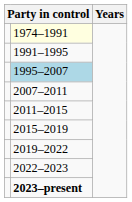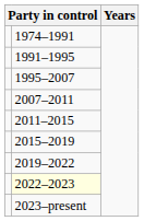1974–1991 | column 2: lightyellow background -> no background
1995–2007 | column 2: lightblue background -> no background
2022–2023 | column 2: no background -> lightyellow background
2023–present | column 2: bold -> normal
